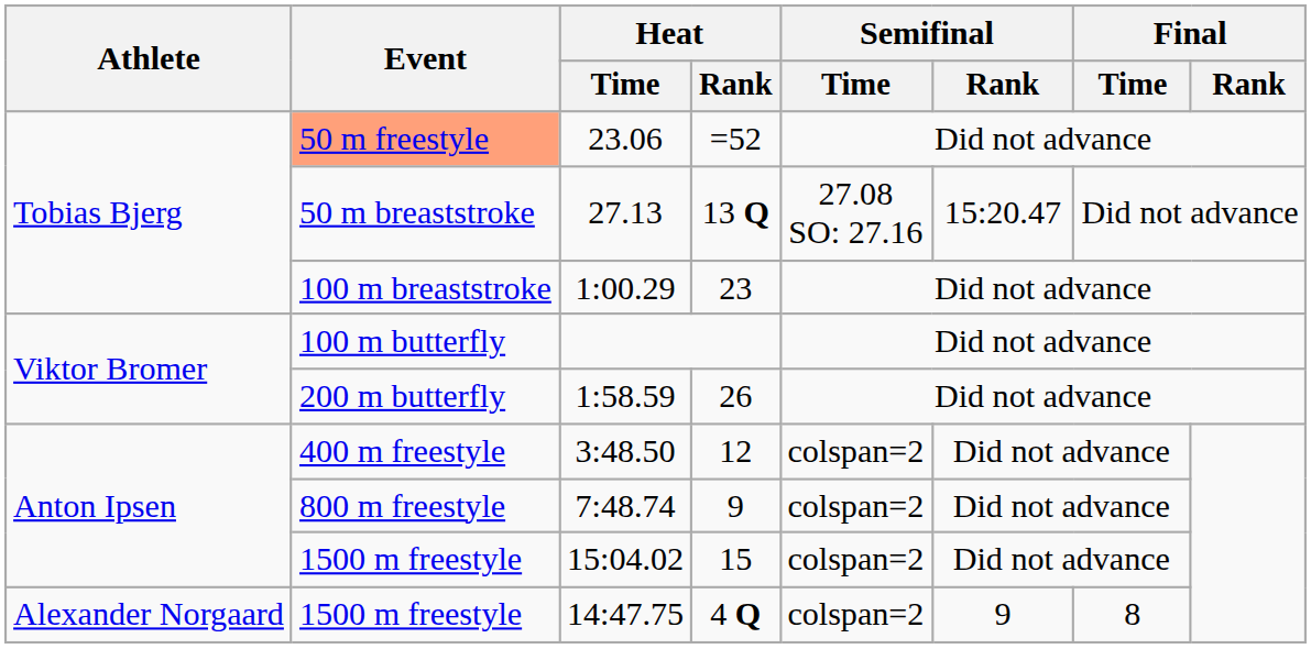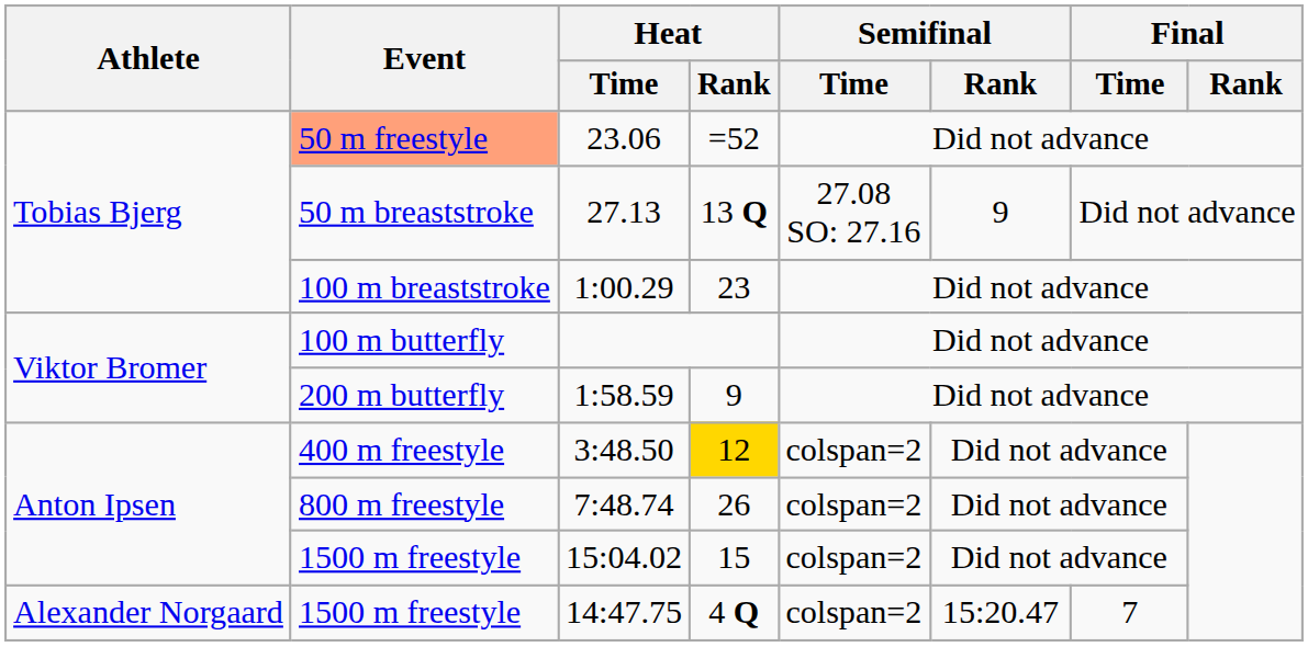27.13 | Semifinal / Rank: 15:20.47 -> 9
1:58.59 | Heat / Rank: 26 -> 9
3:48.50 | Heat / Rank: no background -> gold background
7:48.74 | Heat / Rank: 9 -> 26
14:47.75 | Semifinal / Rank: 9 -> 15:20.47
14:47.75 | Final / Time: 8 -> 7
